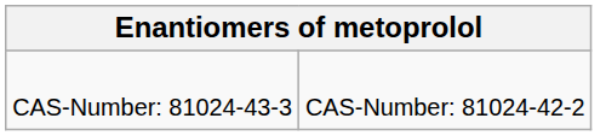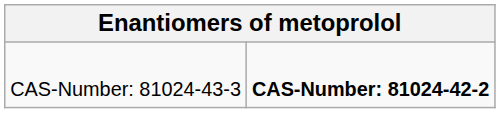CAS-Number: 81024-43-3 | column 2: normal -> bold
